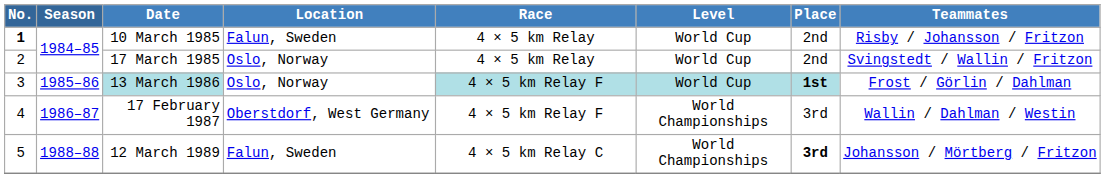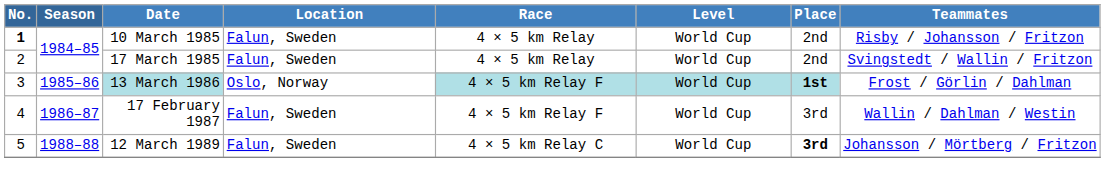17 March 1985 | Location: Oslo, Norway -> Falun, Sweden
17 February 1987 | Location: Oberstdorf, West Germany -> Falun, Sweden
17 February 1987 | Level: World Championships -> World Cup
12 March 1989 | Level: World Championships -> World Cup
